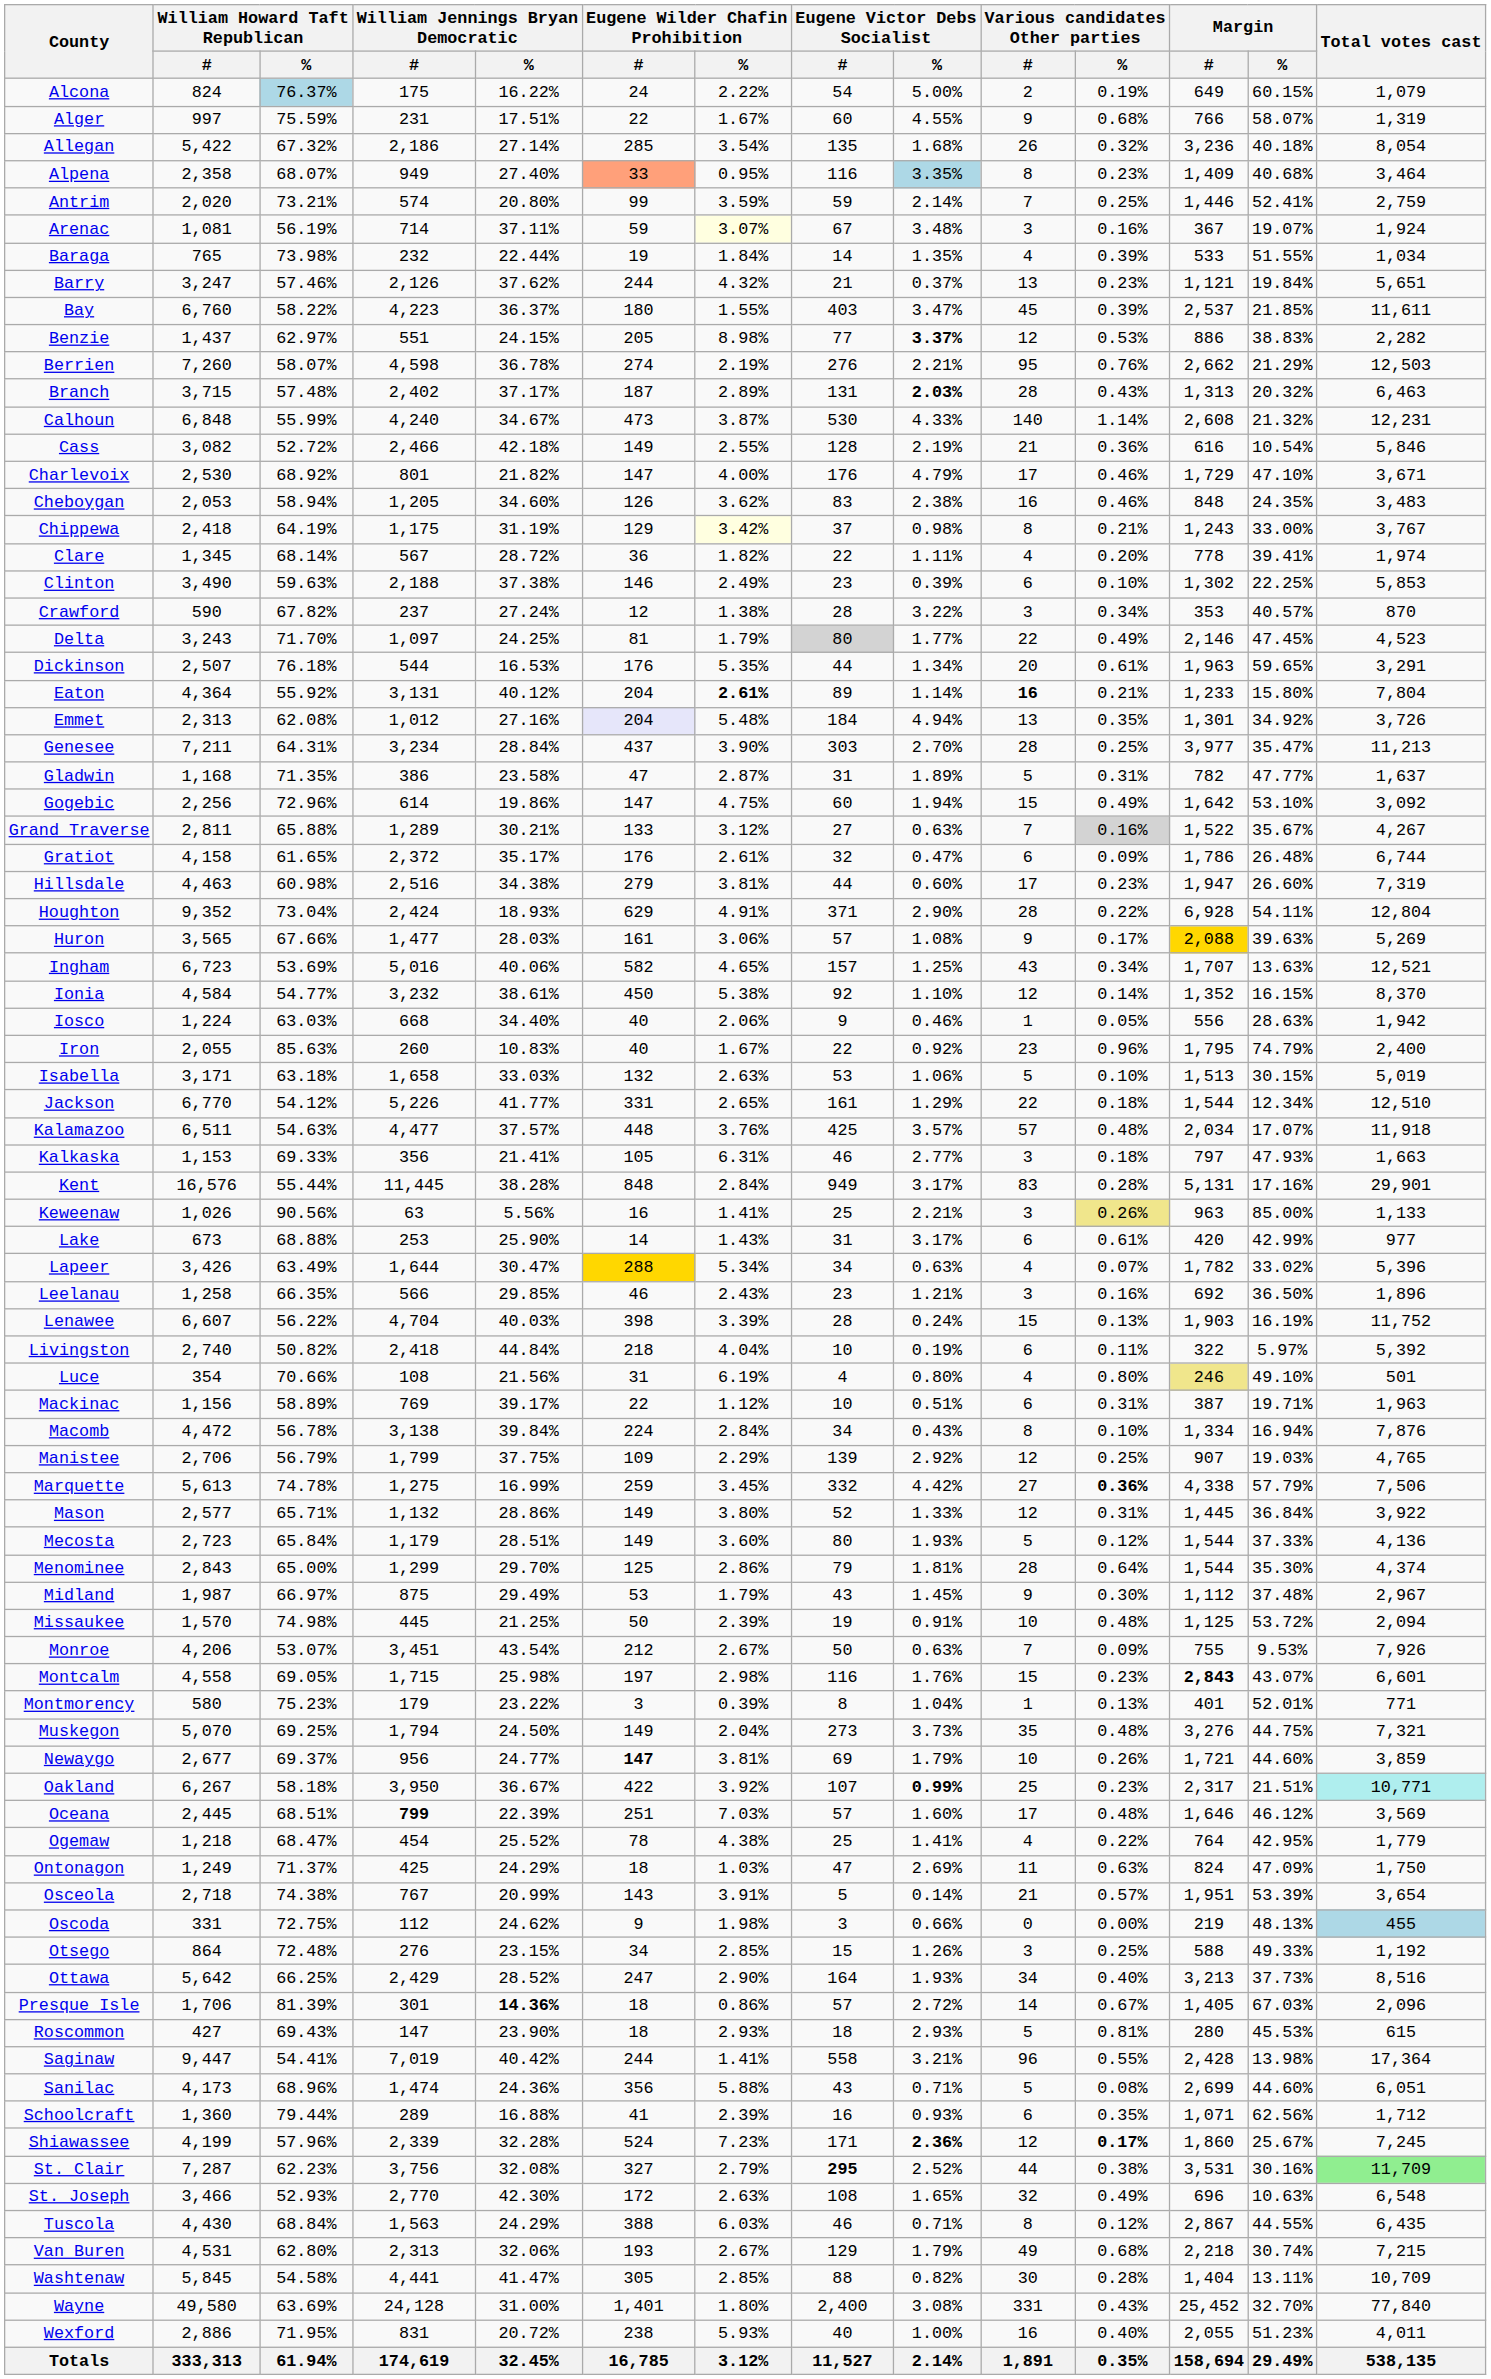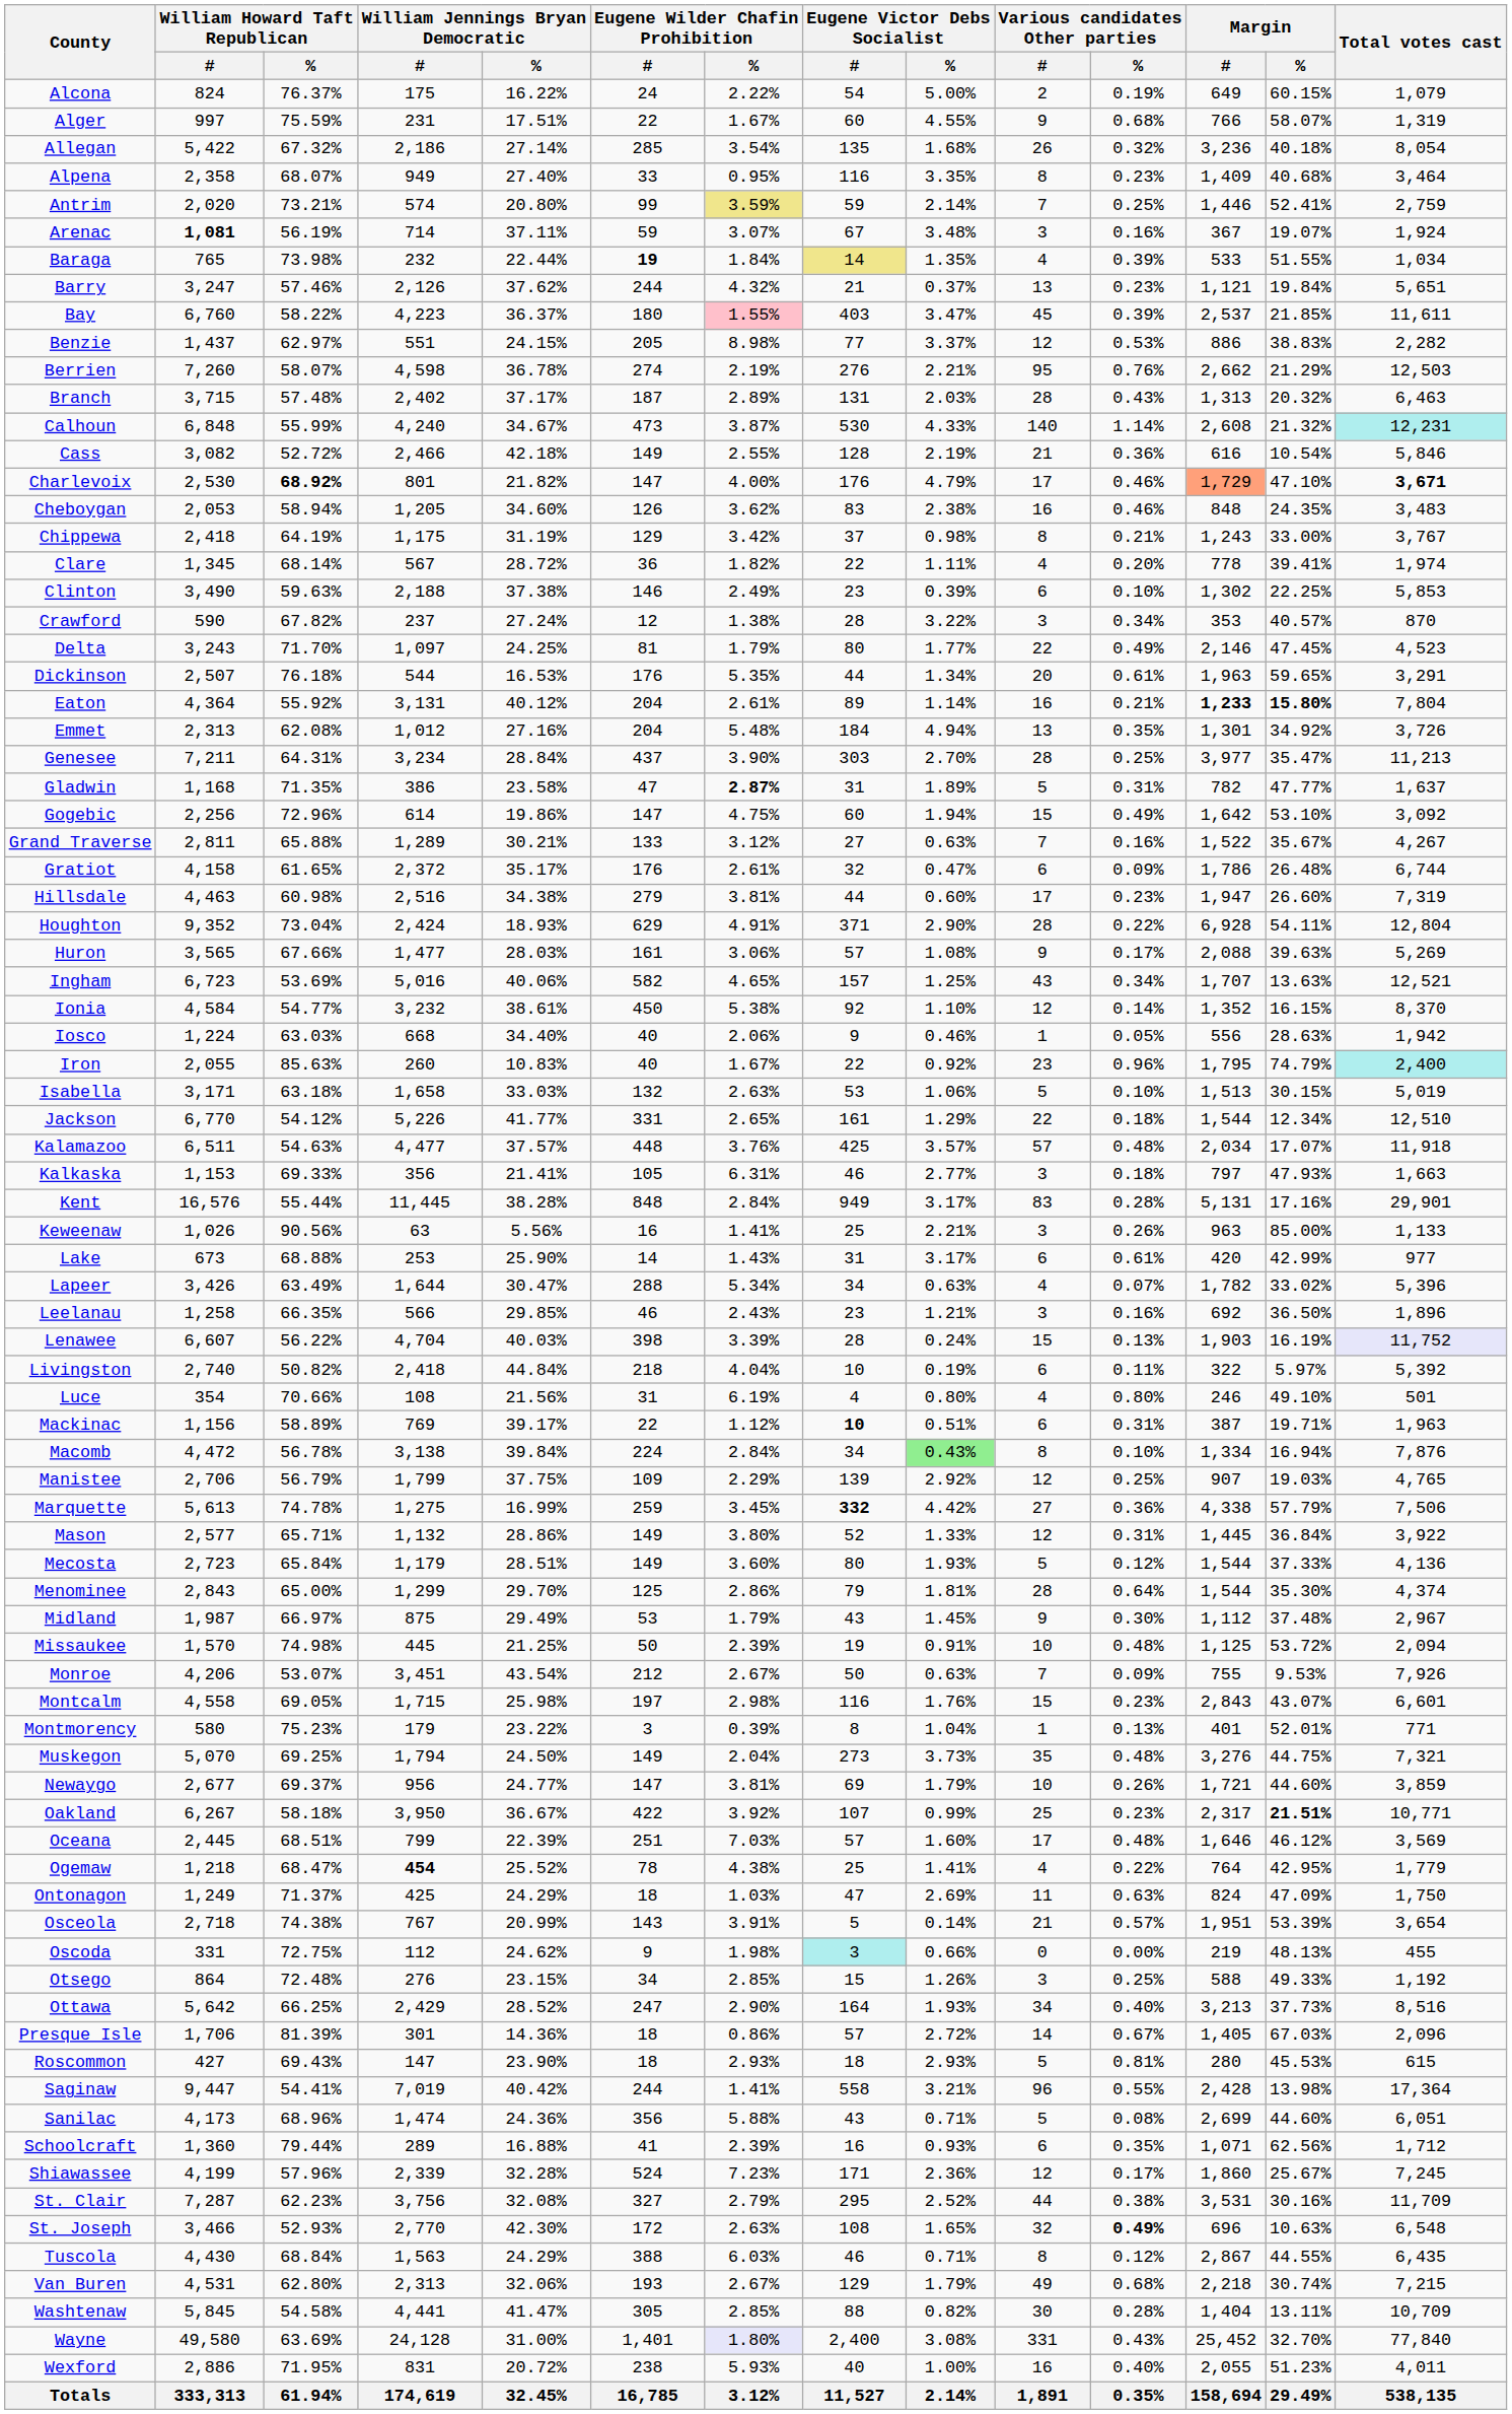Alcona | William Howard Taft Republican / %: lightblue background -> no background
Alpena | Eugene Wilder Chafin Prohibition / #: lightsalmon background -> no background
Alpena | Eugene Victor Debs Socialist / %: lightblue background -> no background
Antrim | Eugene Wilder Chafin Prohibition / %: no background -> khaki background
Arenac | William Howard Taft Republican / #: normal -> bold
Arenac | Eugene Wilder Chafin Prohibition / %: lightyellow background -> no background
Baraga | Eugene Wilder Chafin Prohibition / #: normal -> bold
Baraga | Eugene Victor Debs Socialist / #: no background -> khaki background
Bay | Eugene Wilder Chafin Prohibition / %: no background -> pink background
Benzie | Eugene Victor Debs Socialist / %: bold -> normal
Branch | Eugene Victor Debs Socialist / %: bold -> normal
Calhoun | Total votes cast: no background -> paleturquoise background
Charlevoix | William Howard Taft Republican / %: normal -> bold
Charlevoix | Margin / #: no background -> lightsalmon background
Charlevoix | Total votes cast: normal -> bold
Chippewa | Eugene Wilder Chafin Prohibition / %: lightyellow background -> no background
Delta | Eugene Victor Debs Socialist / #: lightgrey background -> no background
Eaton | Eugene Wilder Chafin Prohibition / %: bold -> normal
Eaton | Various candidates Other parties / #: bold -> normal
Eaton | Margin / #: normal -> bold
Eaton | Margin / %: normal -> bold
Emmet | Eugene Wilder Chafin Prohibition / #: lavender background -> no background
Gladwin | Eugene Wilder Chafin Prohibition / %: normal -> bold
Grand Traverse | Various candidates Other parties / %: lightgrey background -> no background
Huron | Margin / #: gold background -> no background
Iron | Total votes cast: no background -> paleturquoise background
Keweenaw | Various candidates Other parties / %: khaki background -> no background
Lapeer | Eugene Wilder Chafin Prohibition / #: gold background -> no background
Lenawee | Total votes cast: no background -> lavender background
Luce | Margin / #: khaki background -> no background
Mackinac | Eugene Victor Debs Socialist / #: normal -> bold
Macomb | Eugene Victor Debs Socialist / %: no background -> lightgreen background
Marquette | Eugene Victor Debs Socialist / #: normal -> bold
Marquette | Various candidates Other parties / %: bold -> normal
Montcalm | Margin / #: bold -> normal
Newaygo | Eugene Wilder Chafin Prohibition / #: bold -> normal
Oakland | Eugene Victor Debs Socialist / %: bold -> normal
Oakland | Margin / %: normal -> bold
Oakland | Total votes cast: paleturquoise background -> no background
Oceana | William Jennings Bryan Democratic / #: bold -> normal
Ogemaw | William Jennings Bryan Democratic / #: normal -> bold
Oscoda | Eugene Victor Debs Socialist / #: no background -> paleturquoise background
Oscoda | Total votes cast: lightblue background -> no background
Presque Isle | William Jennings Bryan Democratic / %: bold -> normal
Shiawassee | Eugene Victor Debs Socialist / %: bold -> normal
Shiawassee | Various candidates Other parties / %: bold -> normal
St. Clair | Eugene Victor Debs Socialist / #: bold -> normal
St. Clair | Total votes cast: lightgreen background -> no background
St. Joseph | Various candidates Other parties / %: normal -> bold
Wayne | Eugene Wilder Chafin Prohibition / %: no background -> lavender background
